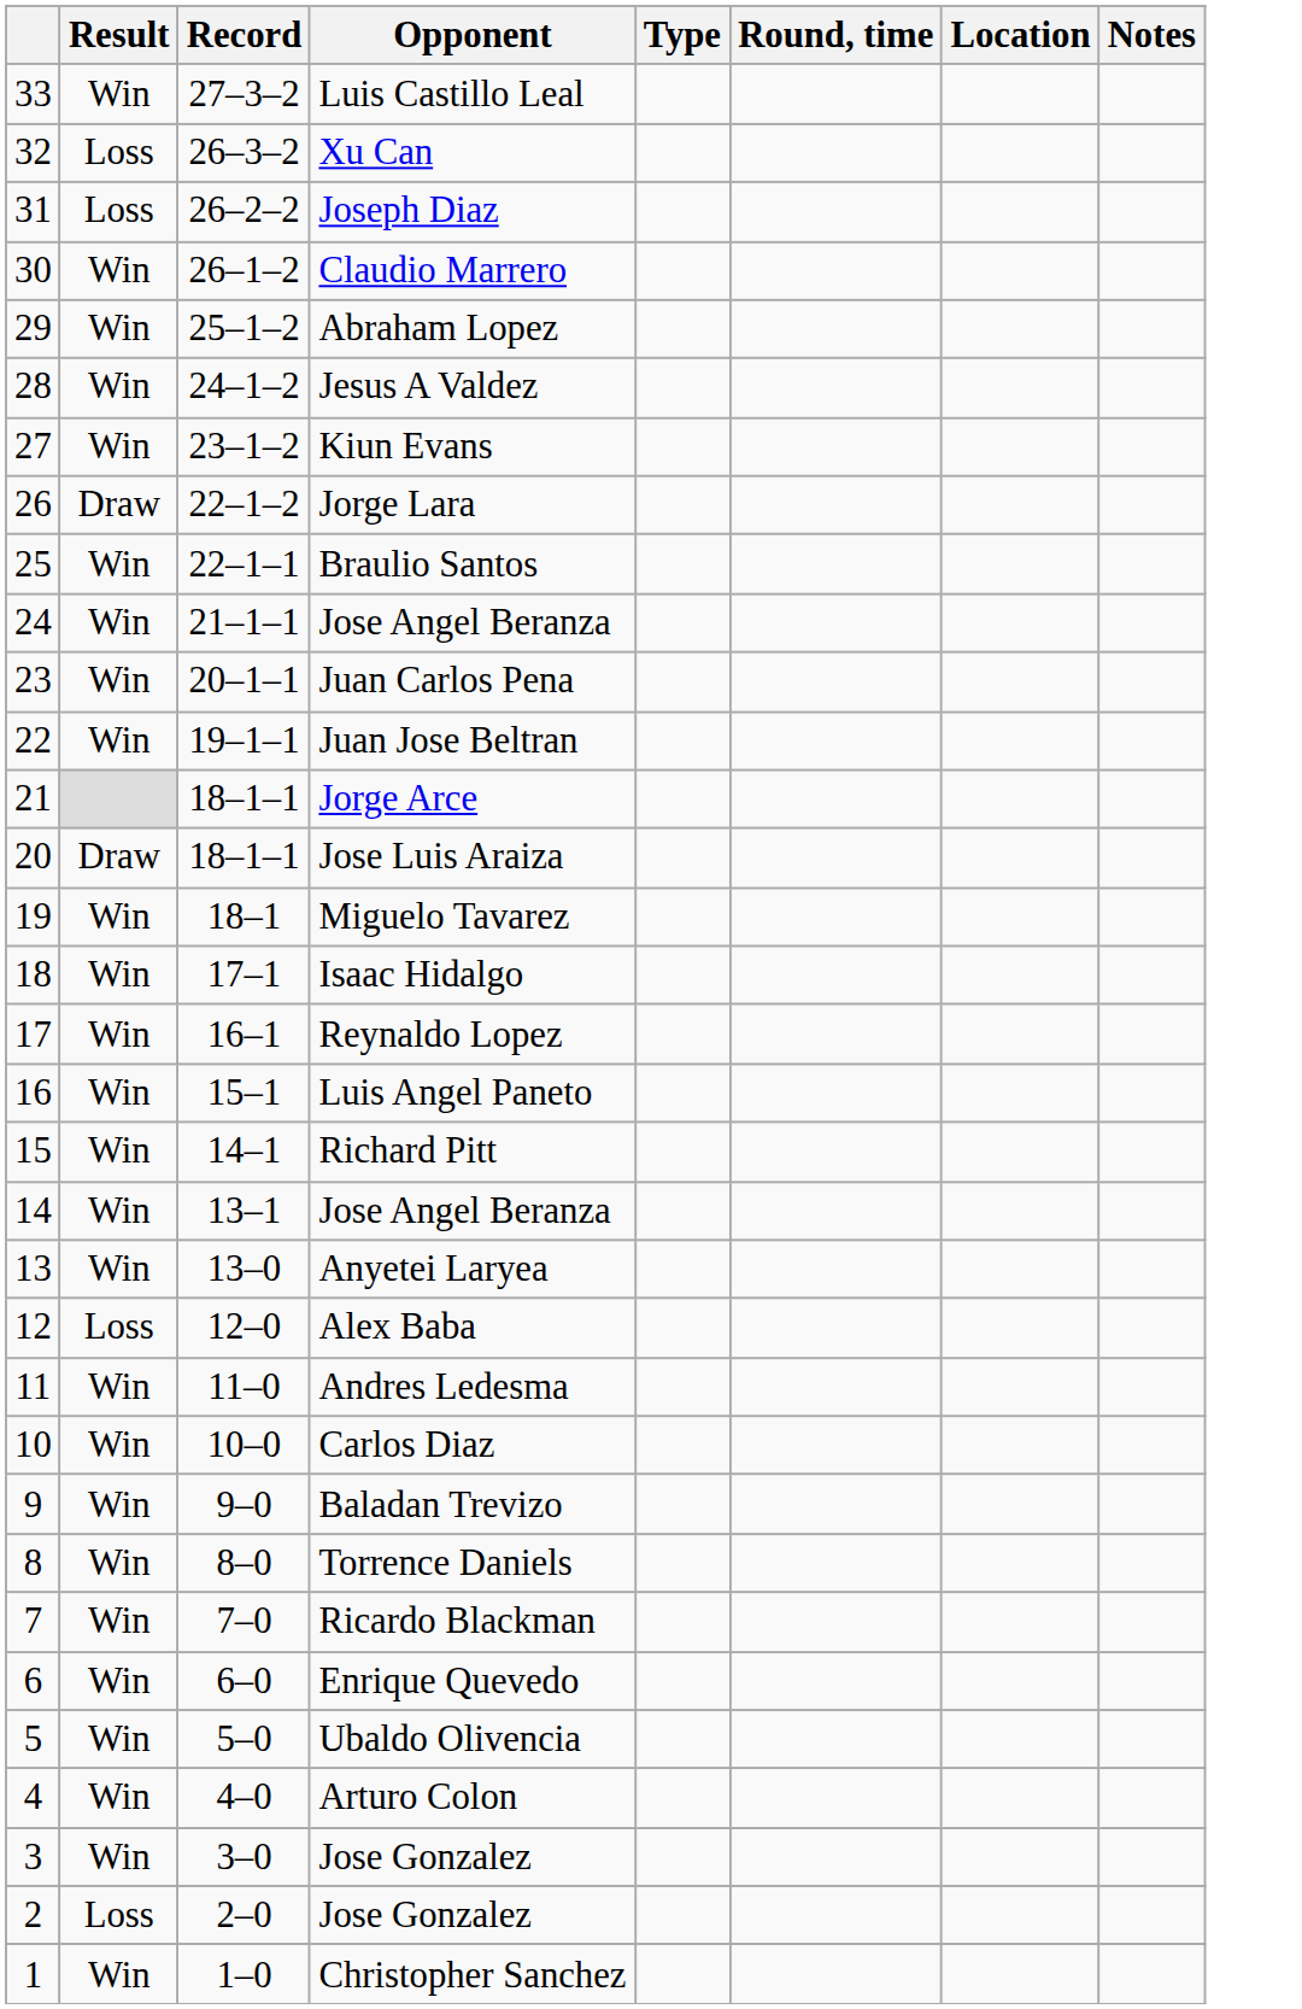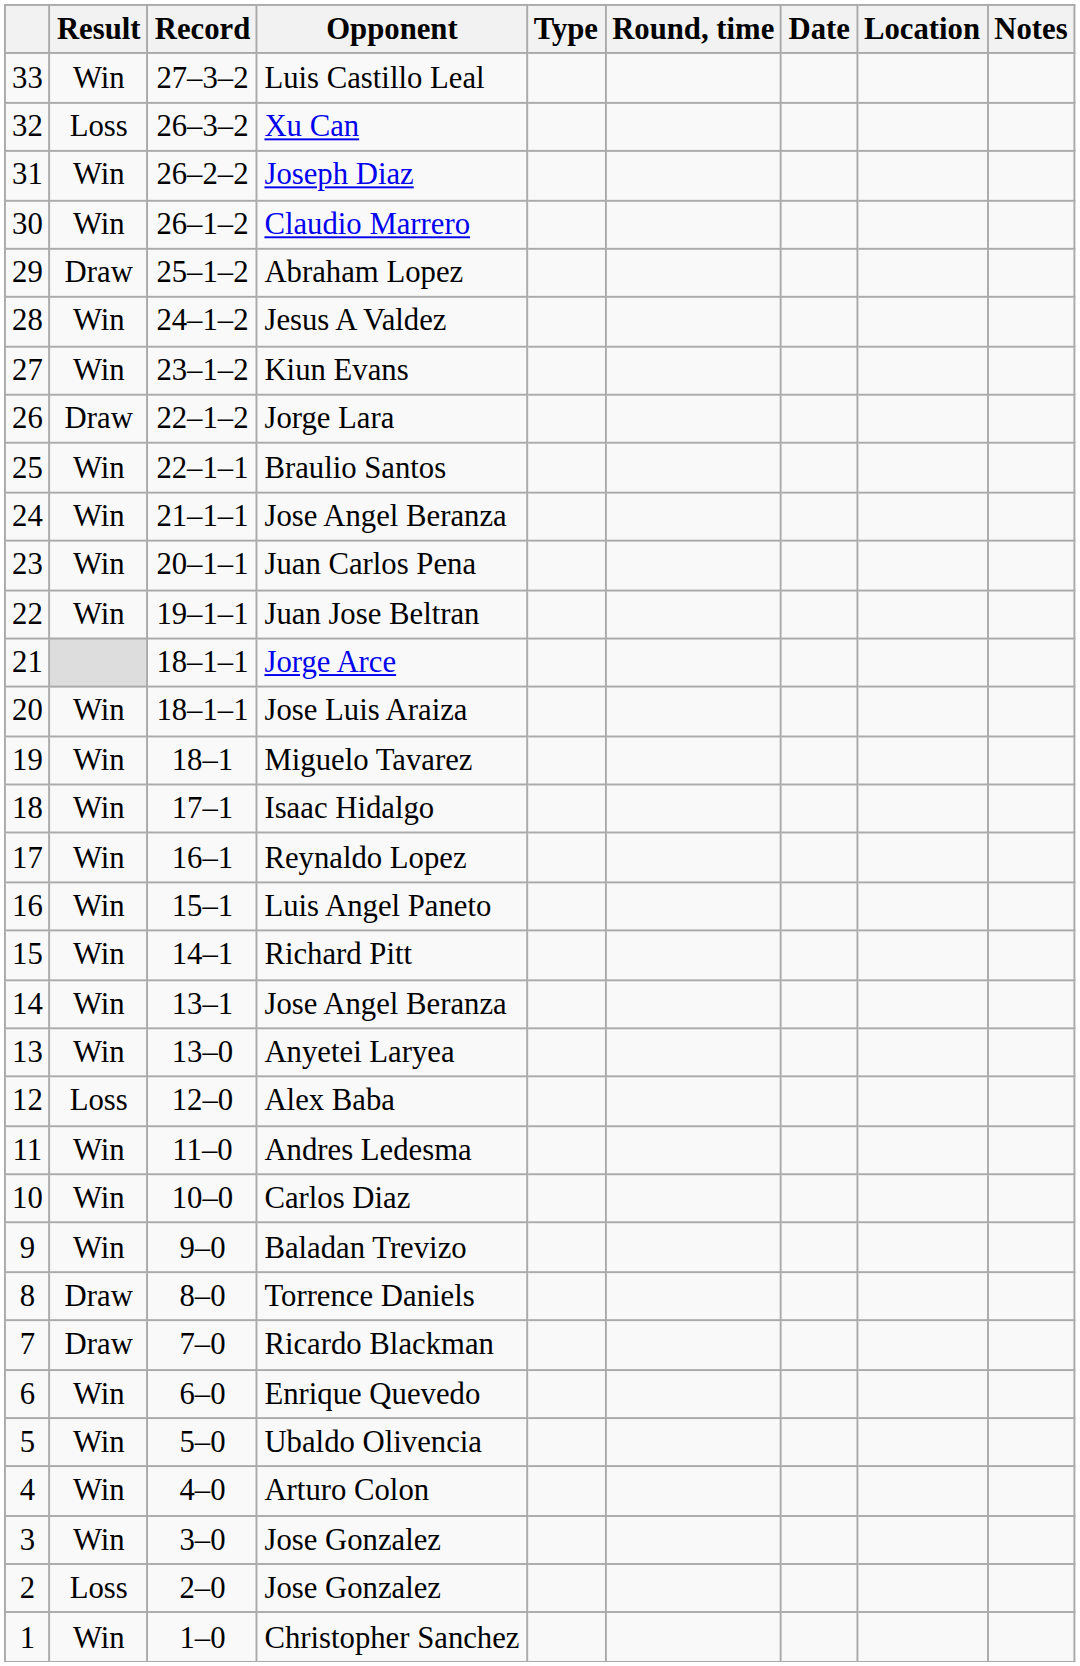+ column: Date
Joseph Diaz | Result: Loss -> Win
Abraham Lopez | Result: Win -> Draw
Jose Luis Araiza | Result: Draw -> Win
Torrence Daniels | Result: Win -> Draw
Ricardo Blackman | Result: Win -> Draw
